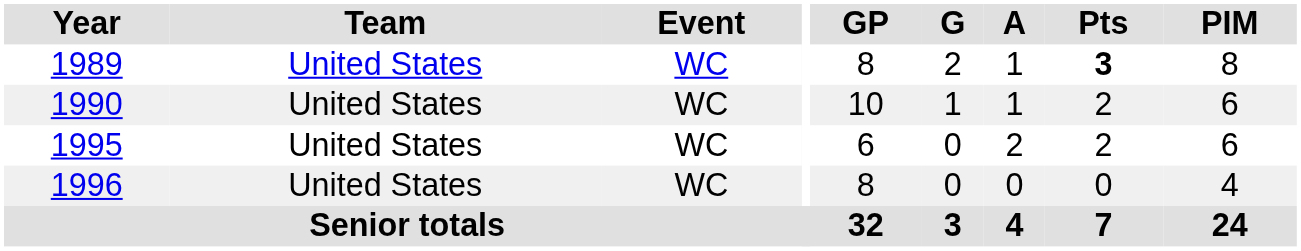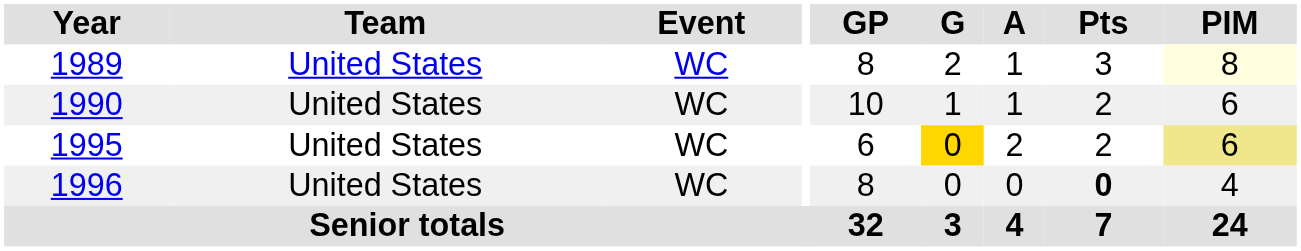1989 | Pts: bold -> normal
1989 | PIM: no background -> lightyellow background
1995 | G: no background -> gold background
1995 | PIM: no background -> khaki background
1996 | Pts: normal -> bold
